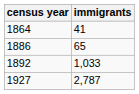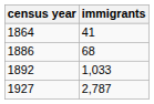1886 | immigrants: 65 -> 68
